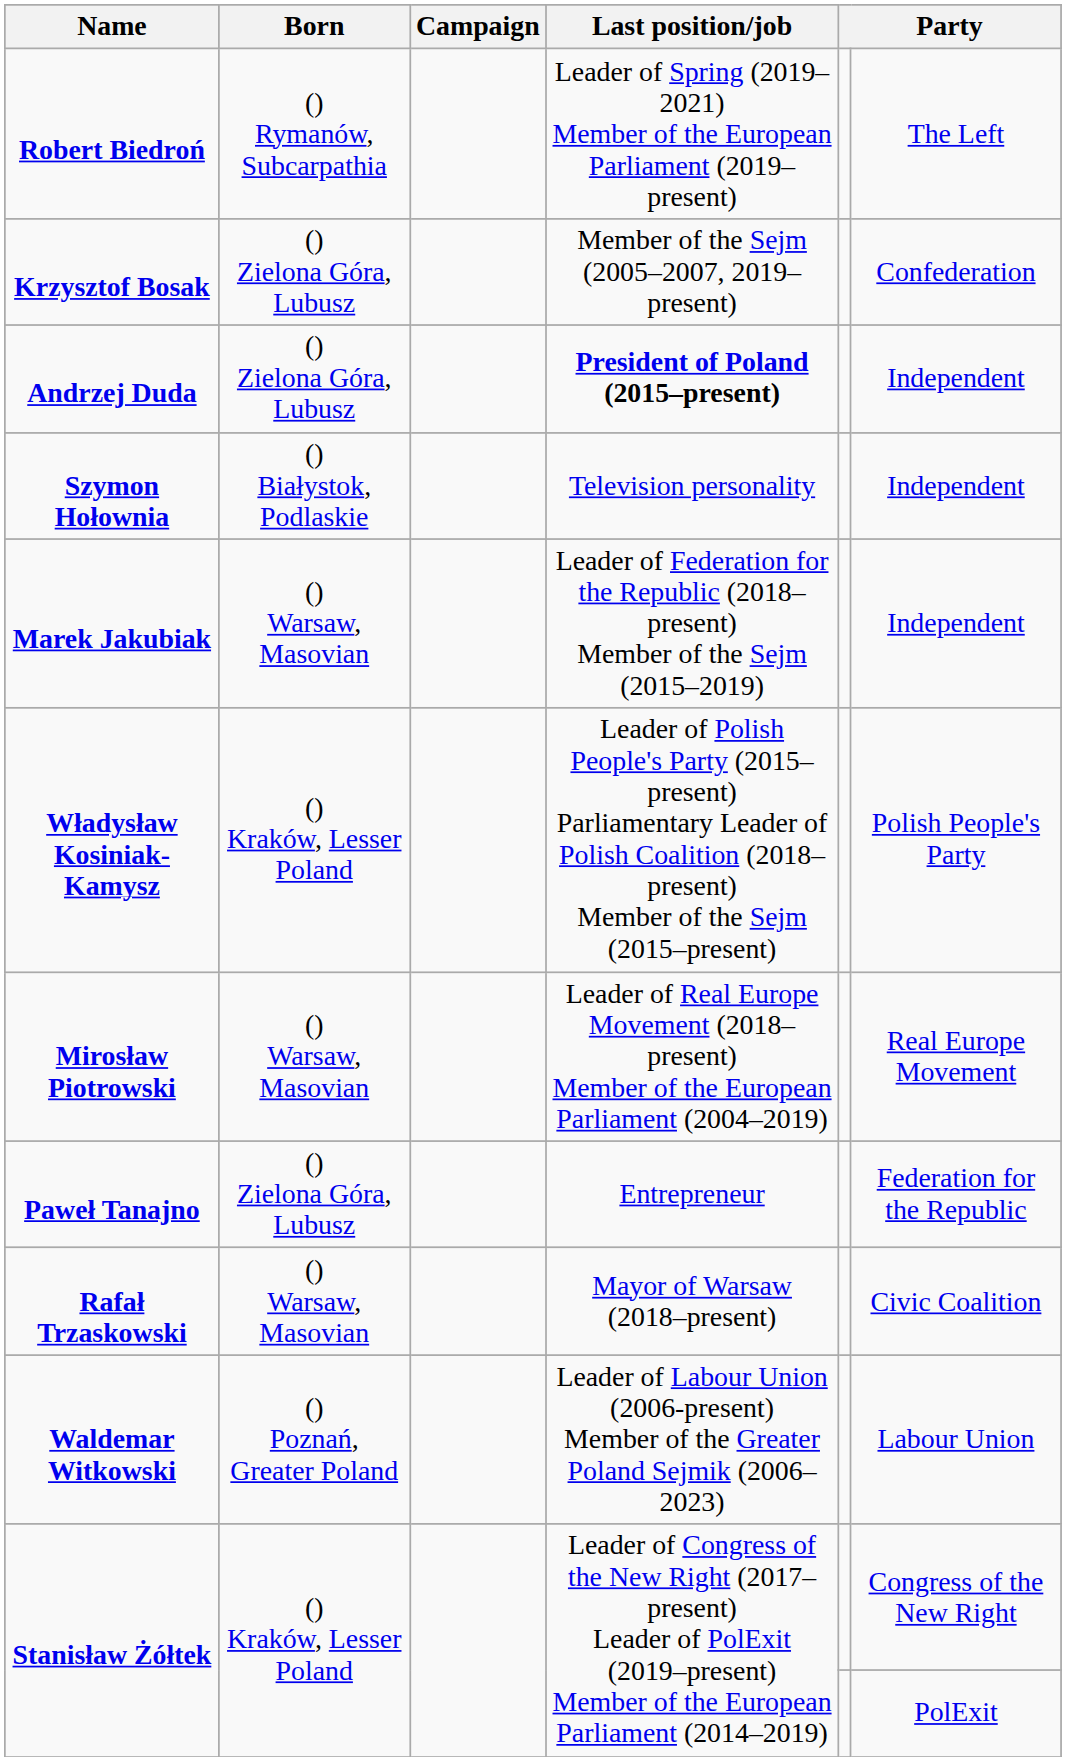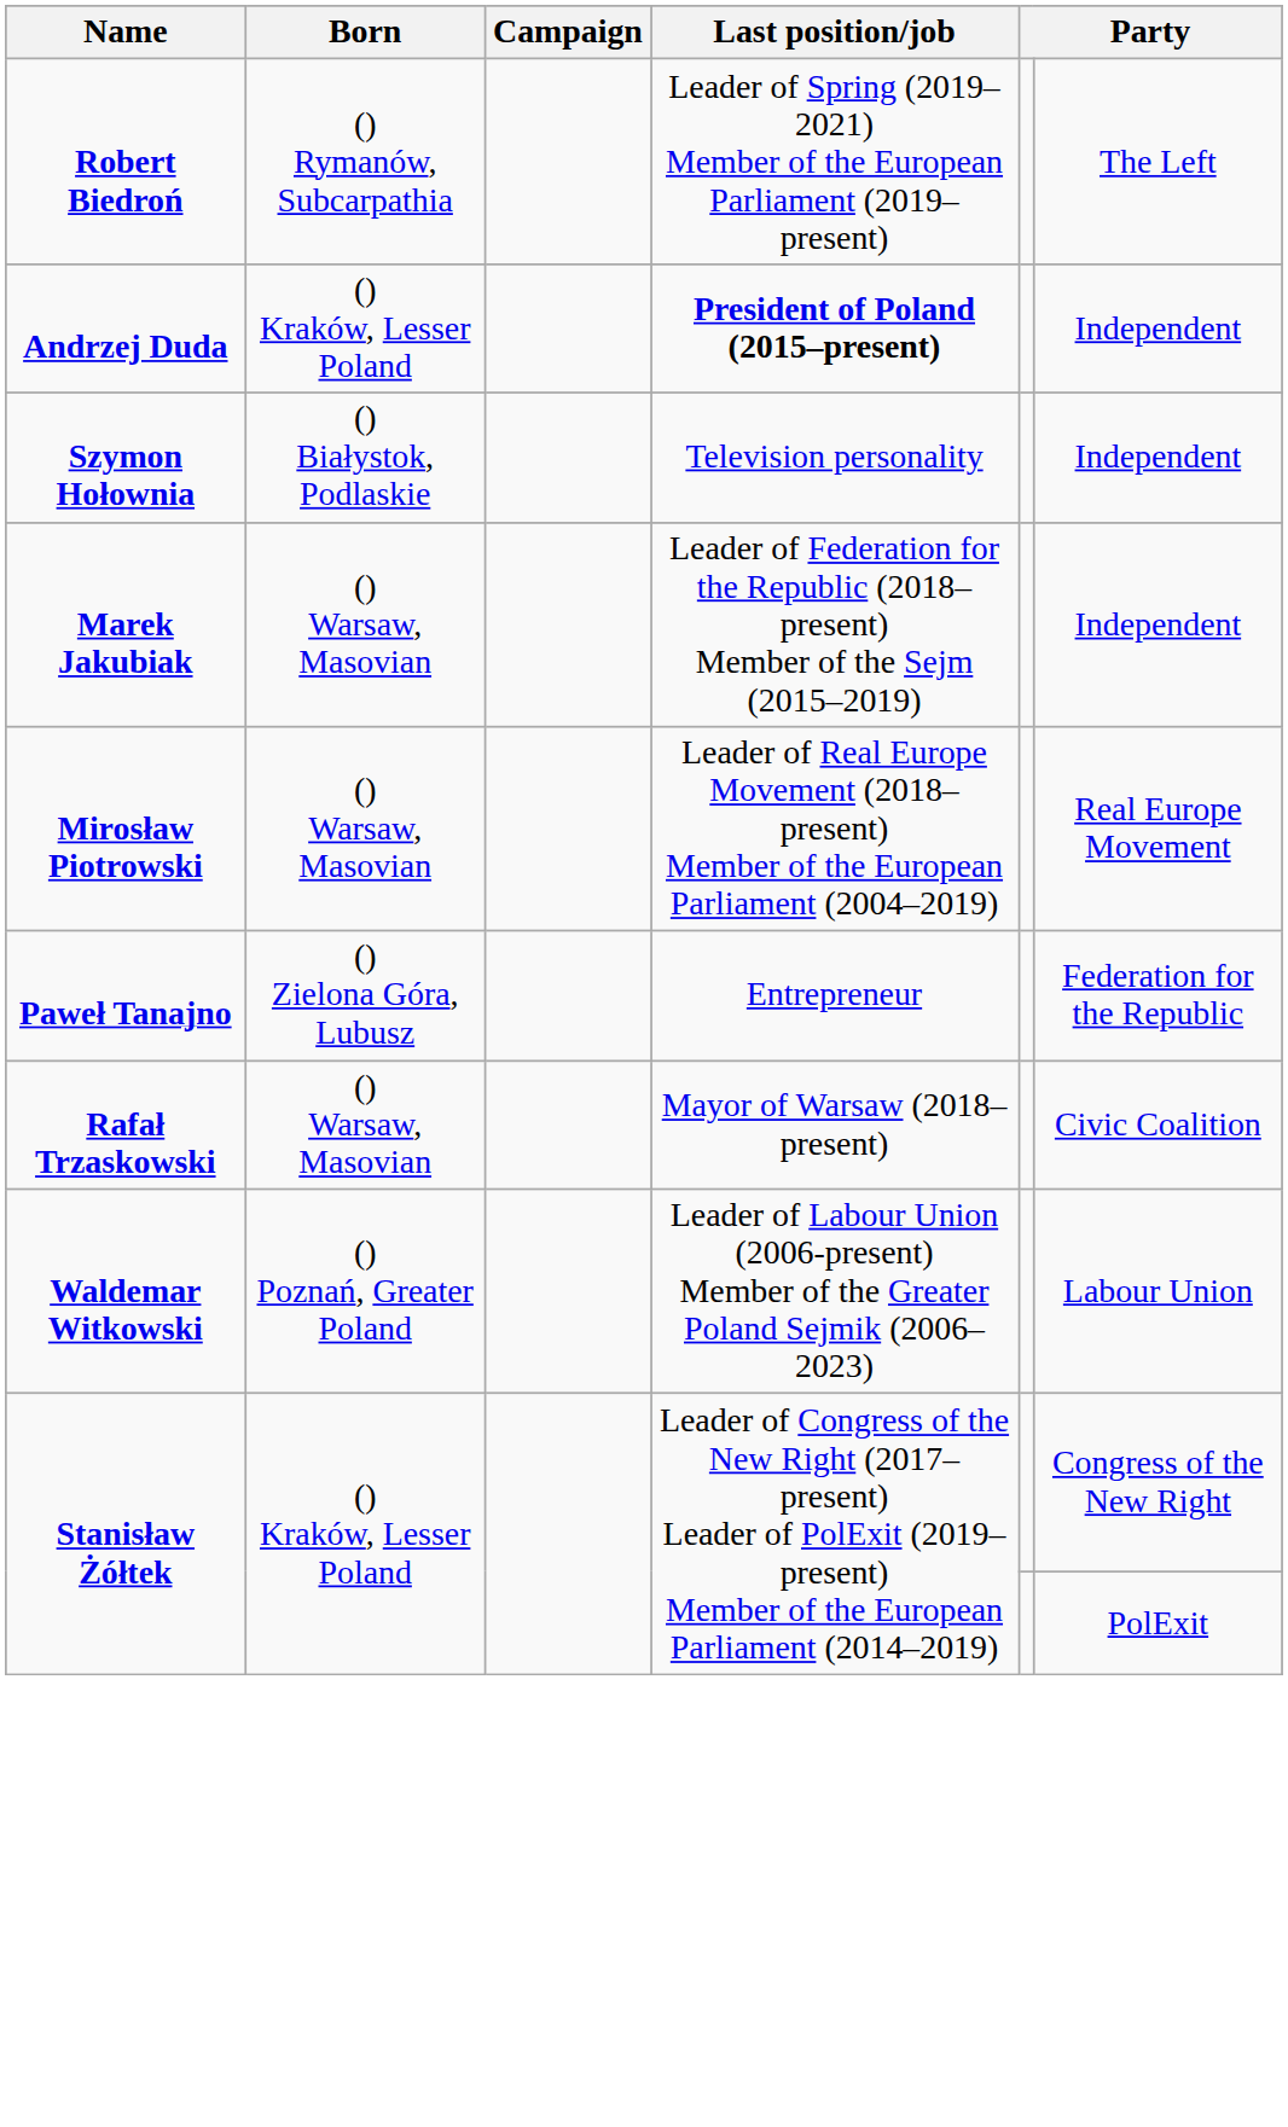- row: Krzysztof Bosak | () Zielona Góra, Lubusz | Member of the Sejm (2005–2007, 2019–present) | Confederation
Andrzej Duda | Born: () Zielona Góra, Lubusz -> () Kraków, Lesser Poland
- row: Władysław Kosiniak-Kamysz | () Kraków, Lesser Poland | Leader of Polish People's Party (2015–present) Parliamentary Leader of Polish Coalition (2018–present) Member of the Sejm (2015–present) | Polish People's Party
